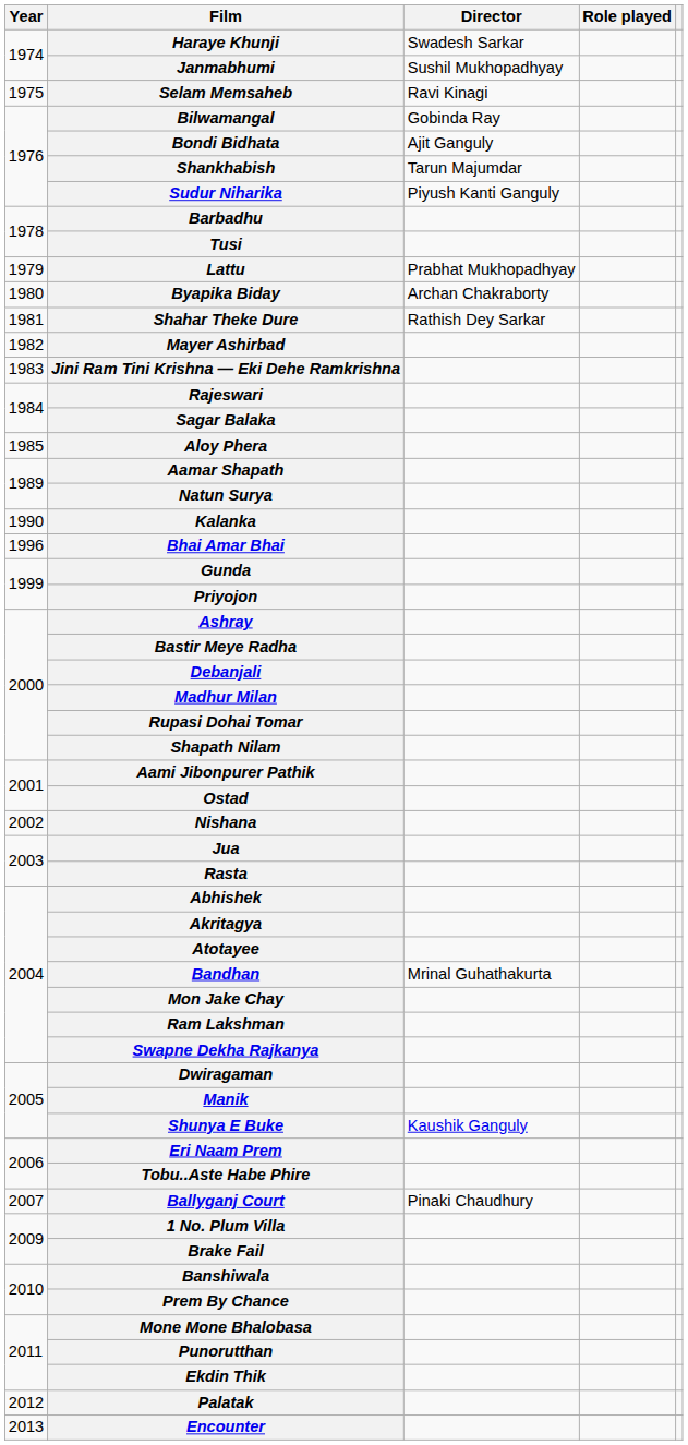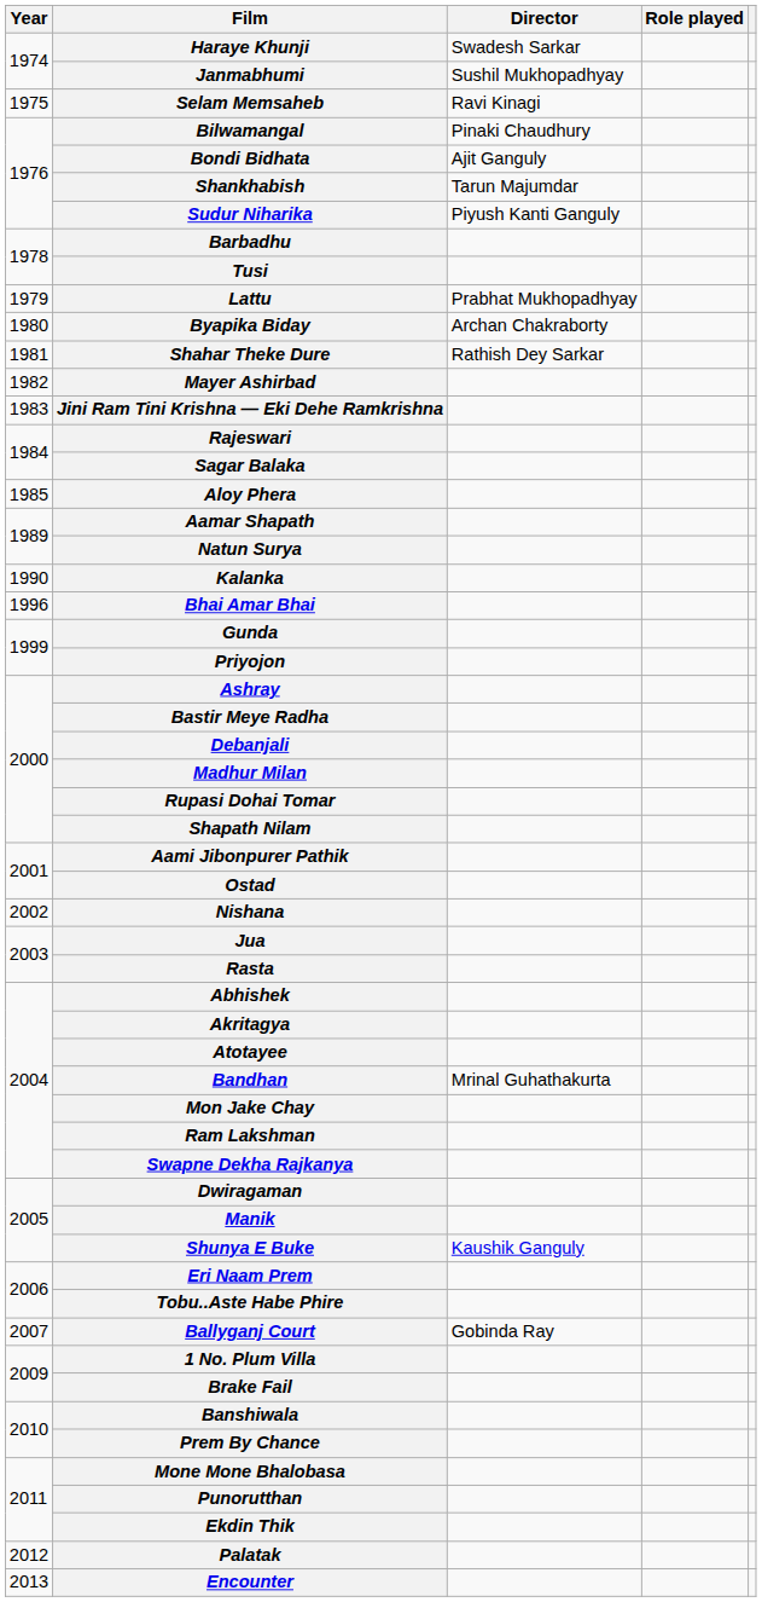Bilwamangal | Director: Gobinda Ray -> Pinaki Chaudhury
Ballyganj Court | Director: Pinaki Chaudhury -> Gobinda Ray
